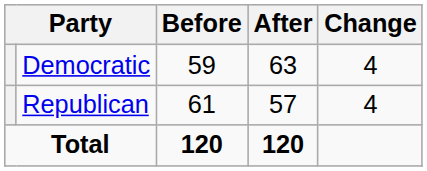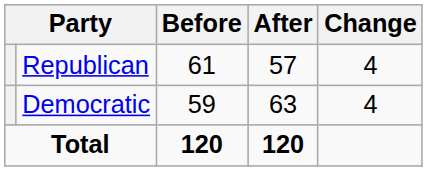rows swapped: Democratic <-> Republican
